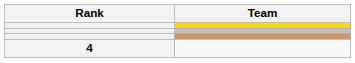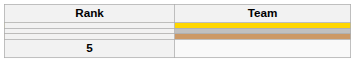row 5 | Rank: 4 -> 5
